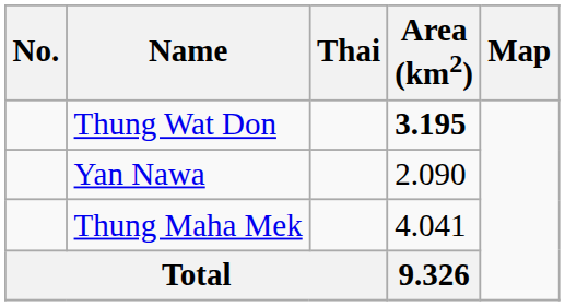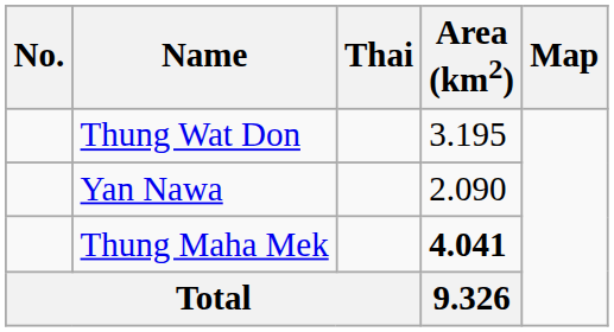Thung Wat Don | Area (km2): bold -> normal
Thung Maha Mek | Area (km2): normal -> bold
